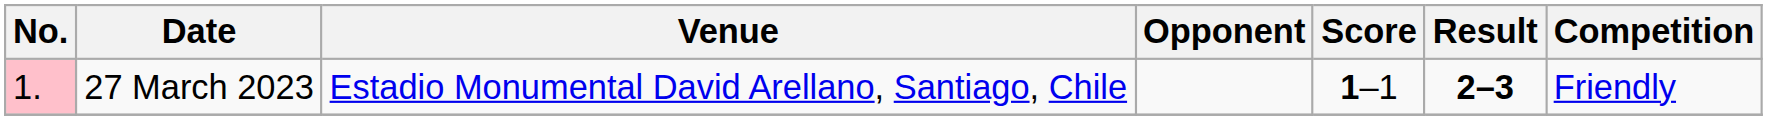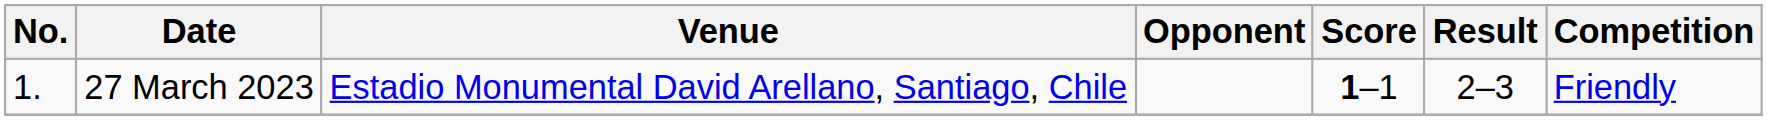27 March 2023 | No.: pink background -> no background
27 March 2023 | Result: bold -> normal
